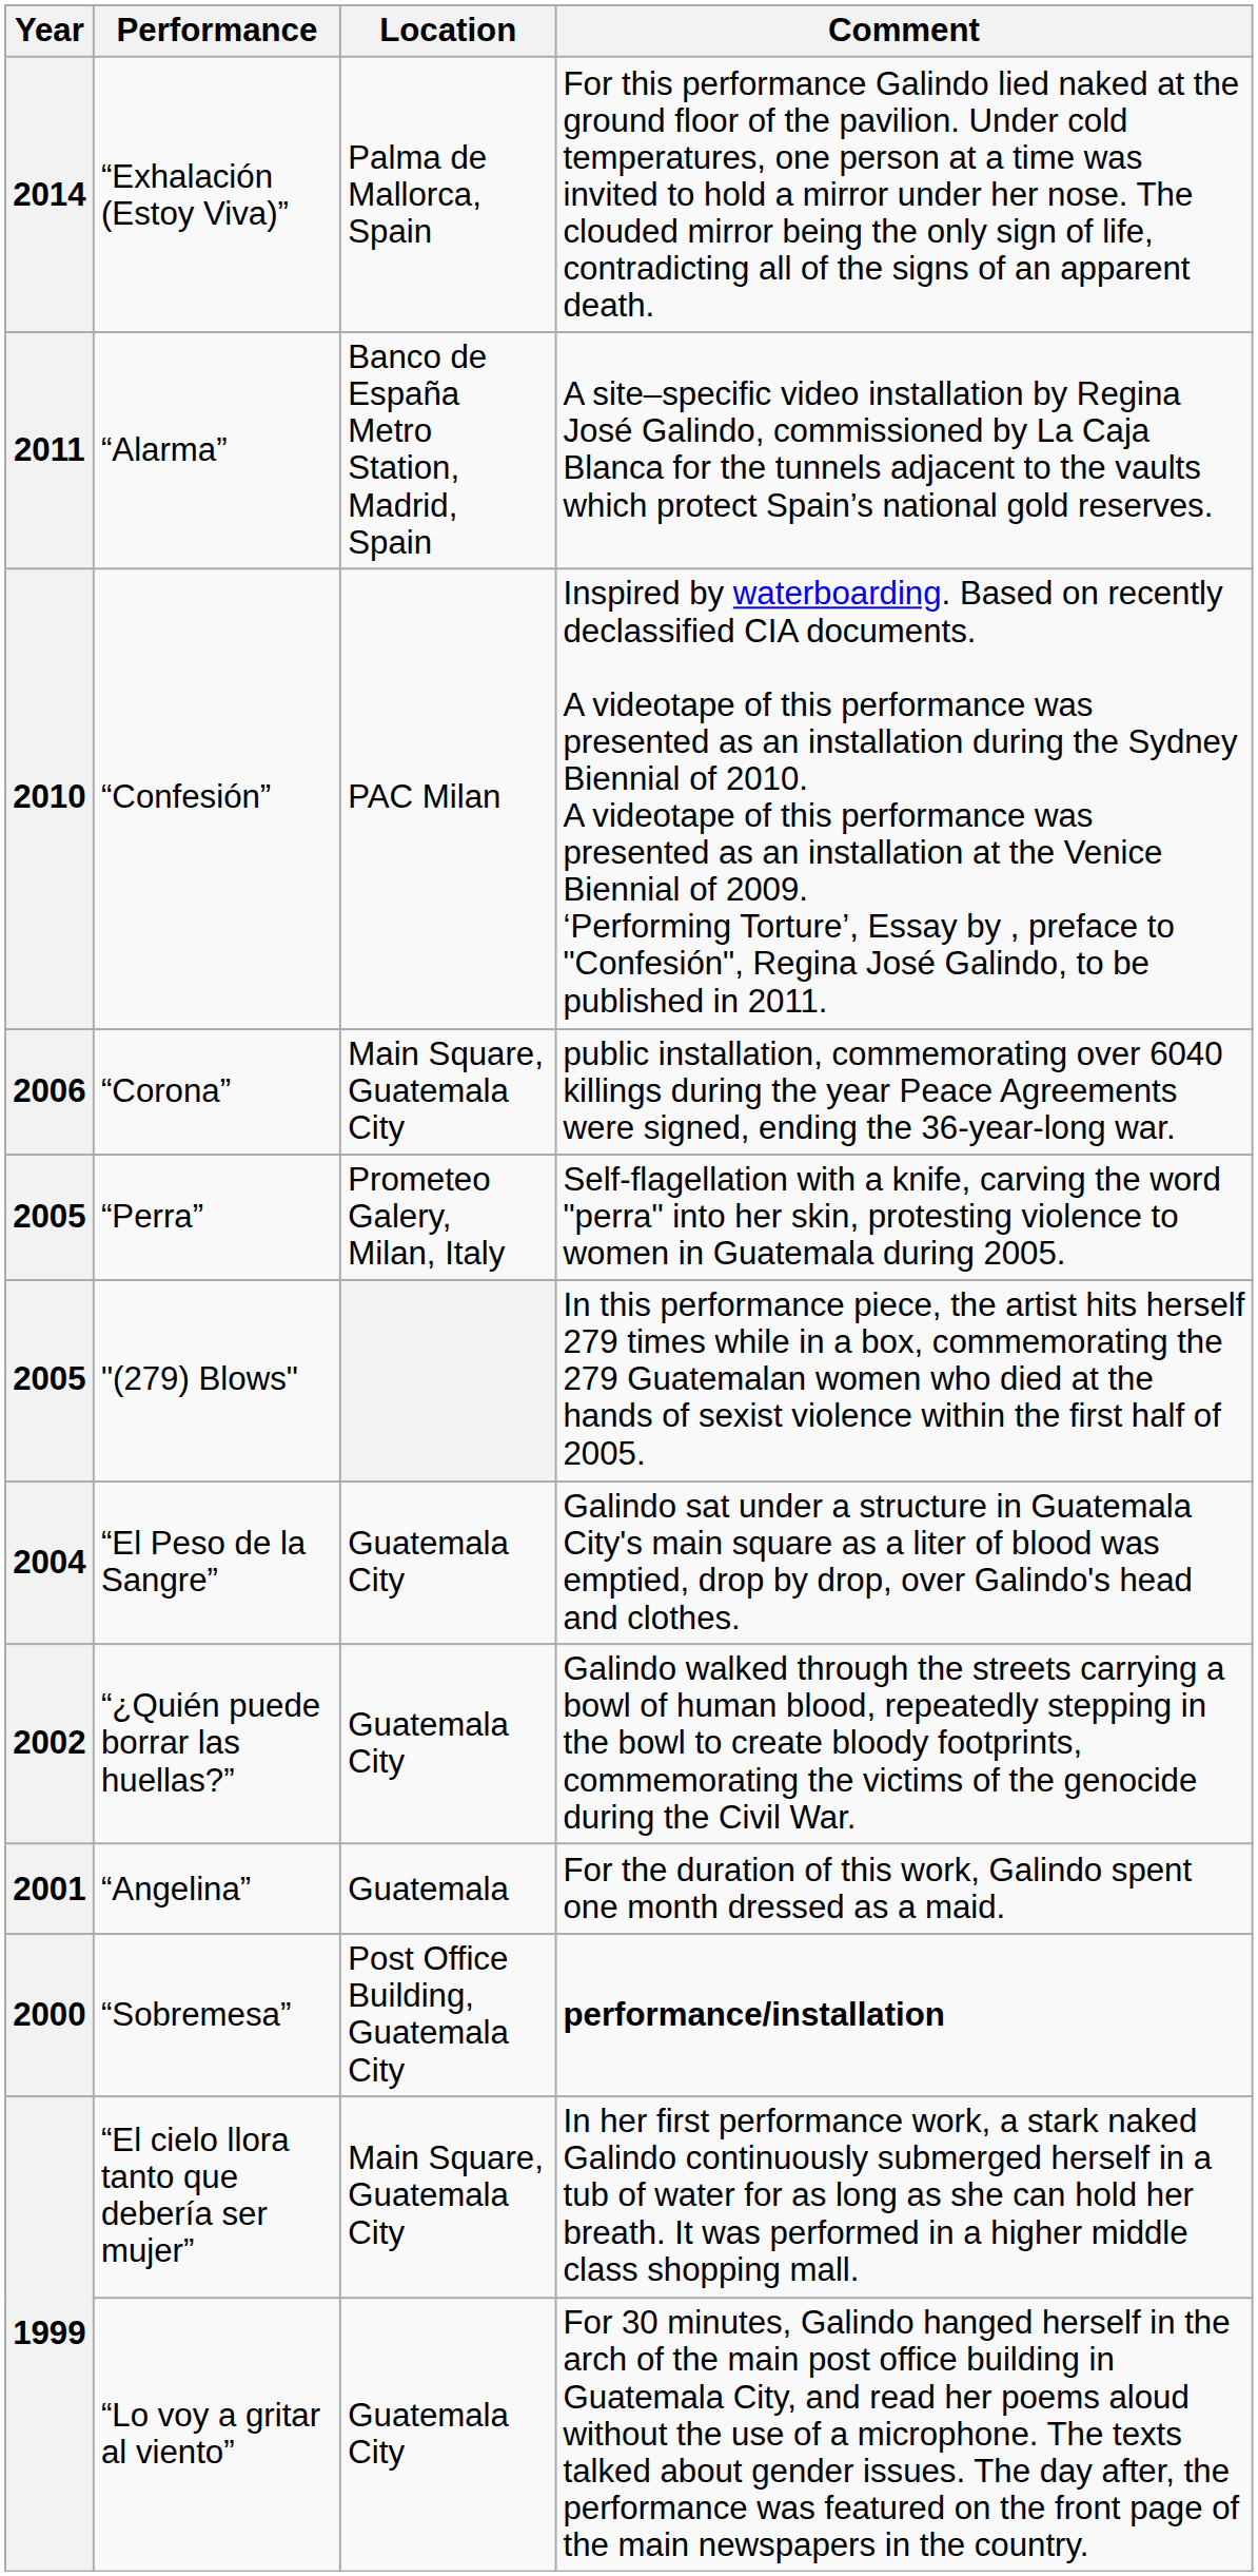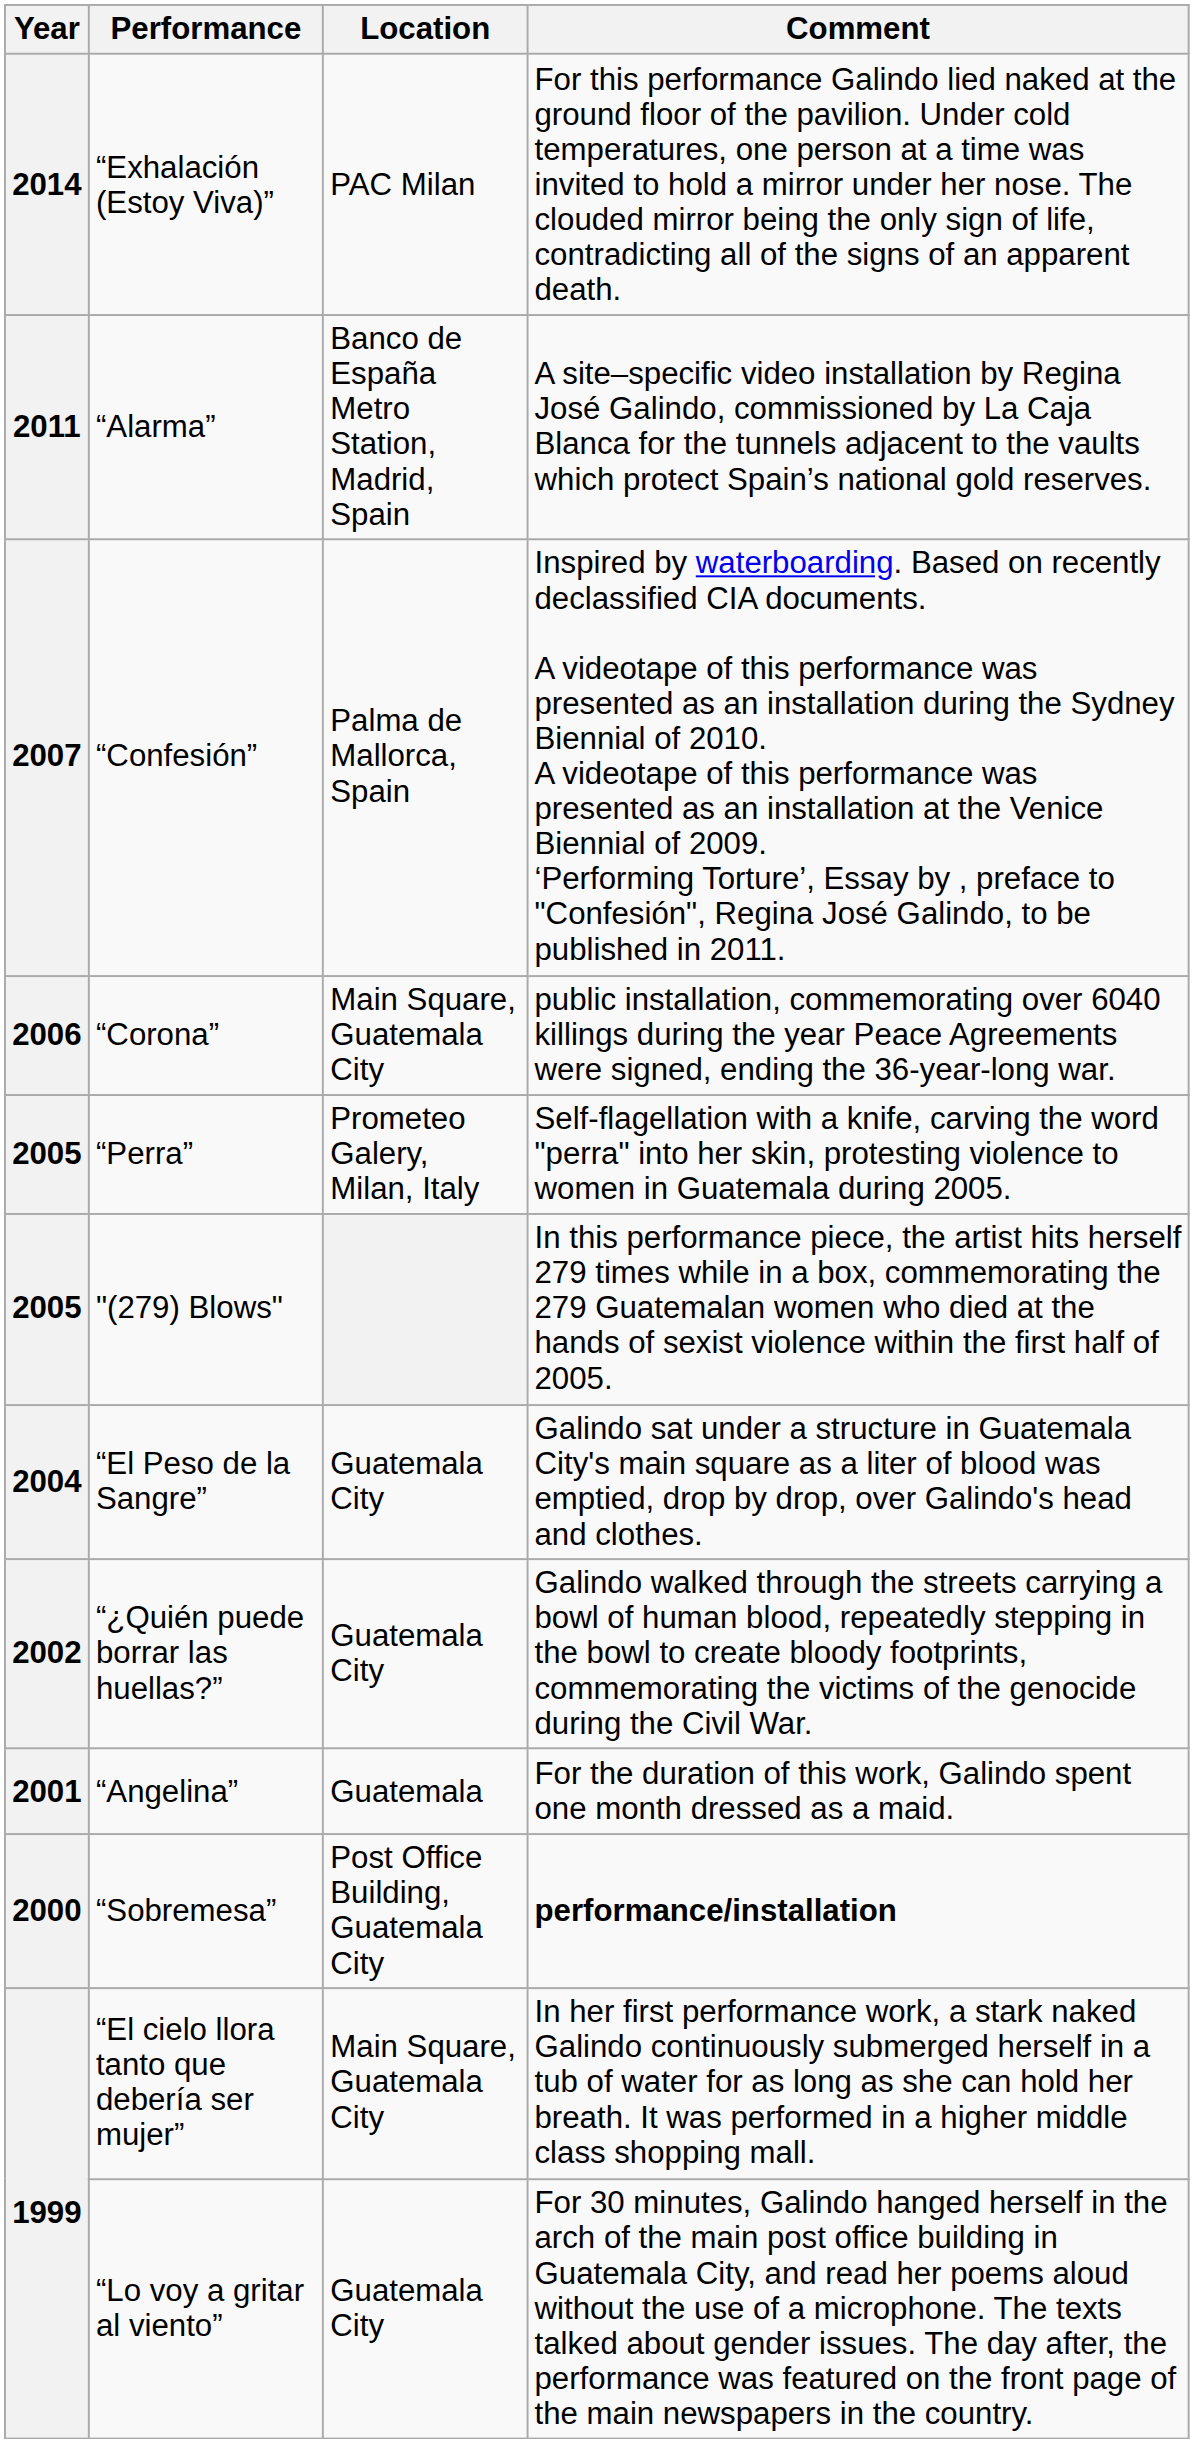“Exhalación (Estoy Viva)” | Location: Palma de Mallorca, Spain -> PAC Milan
“Confesión” | Year: 2010 -> 2007
“Confesión” | Location: PAC Milan -> Palma de Mallorca, Spain
